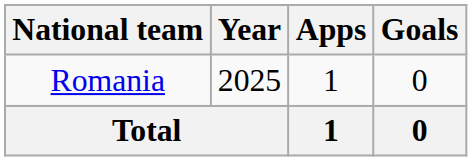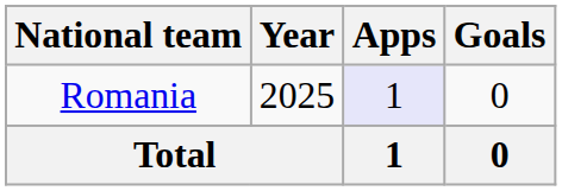Romania | Apps: no background -> lavender background
